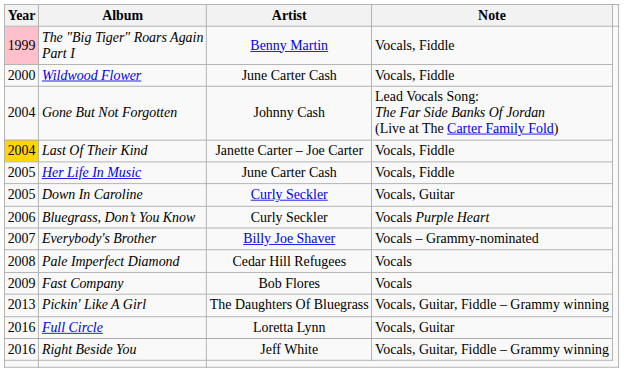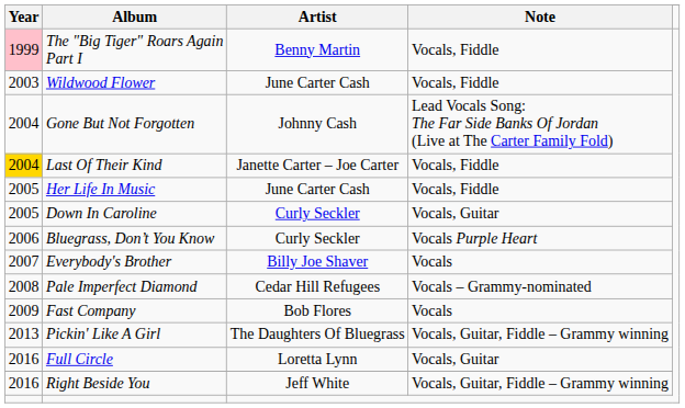Wildwood Flower | Year: 2000 -> 2003
Everybody's Brother | Note: Vocals – Grammy-nominated -> Vocals
Pale Imperfect Diamond | Note: Vocals -> Vocals – Grammy-nominated
